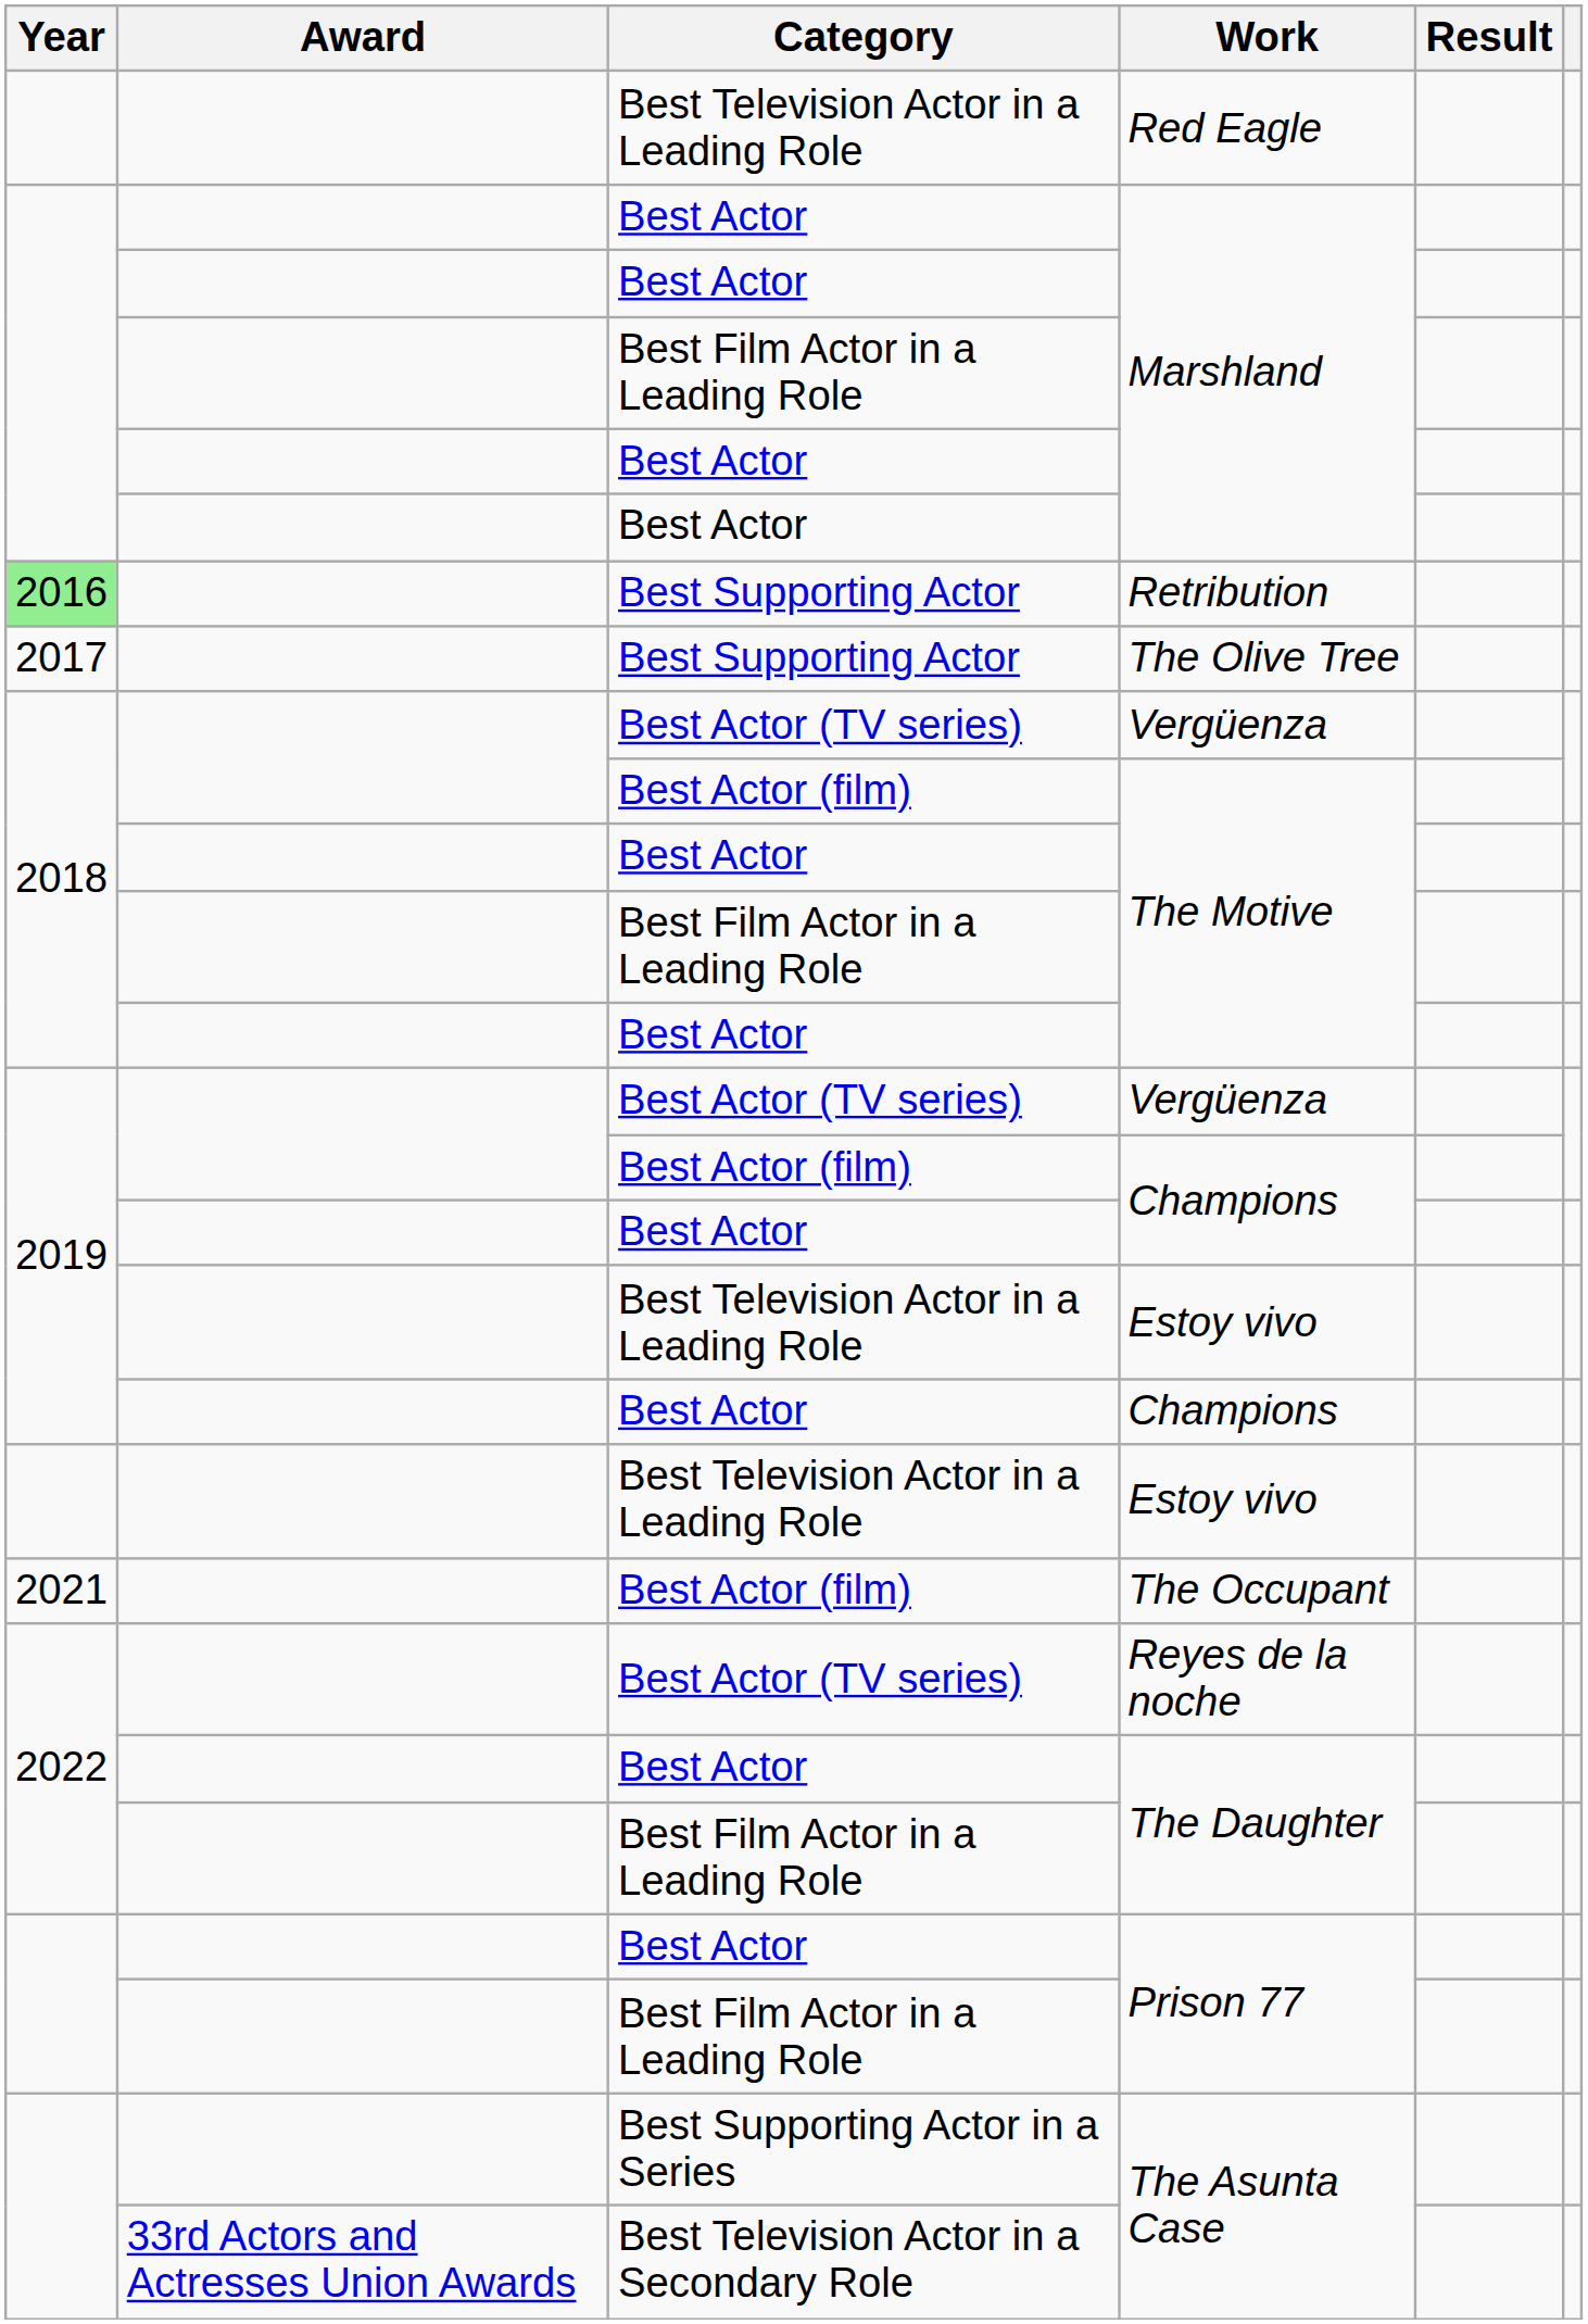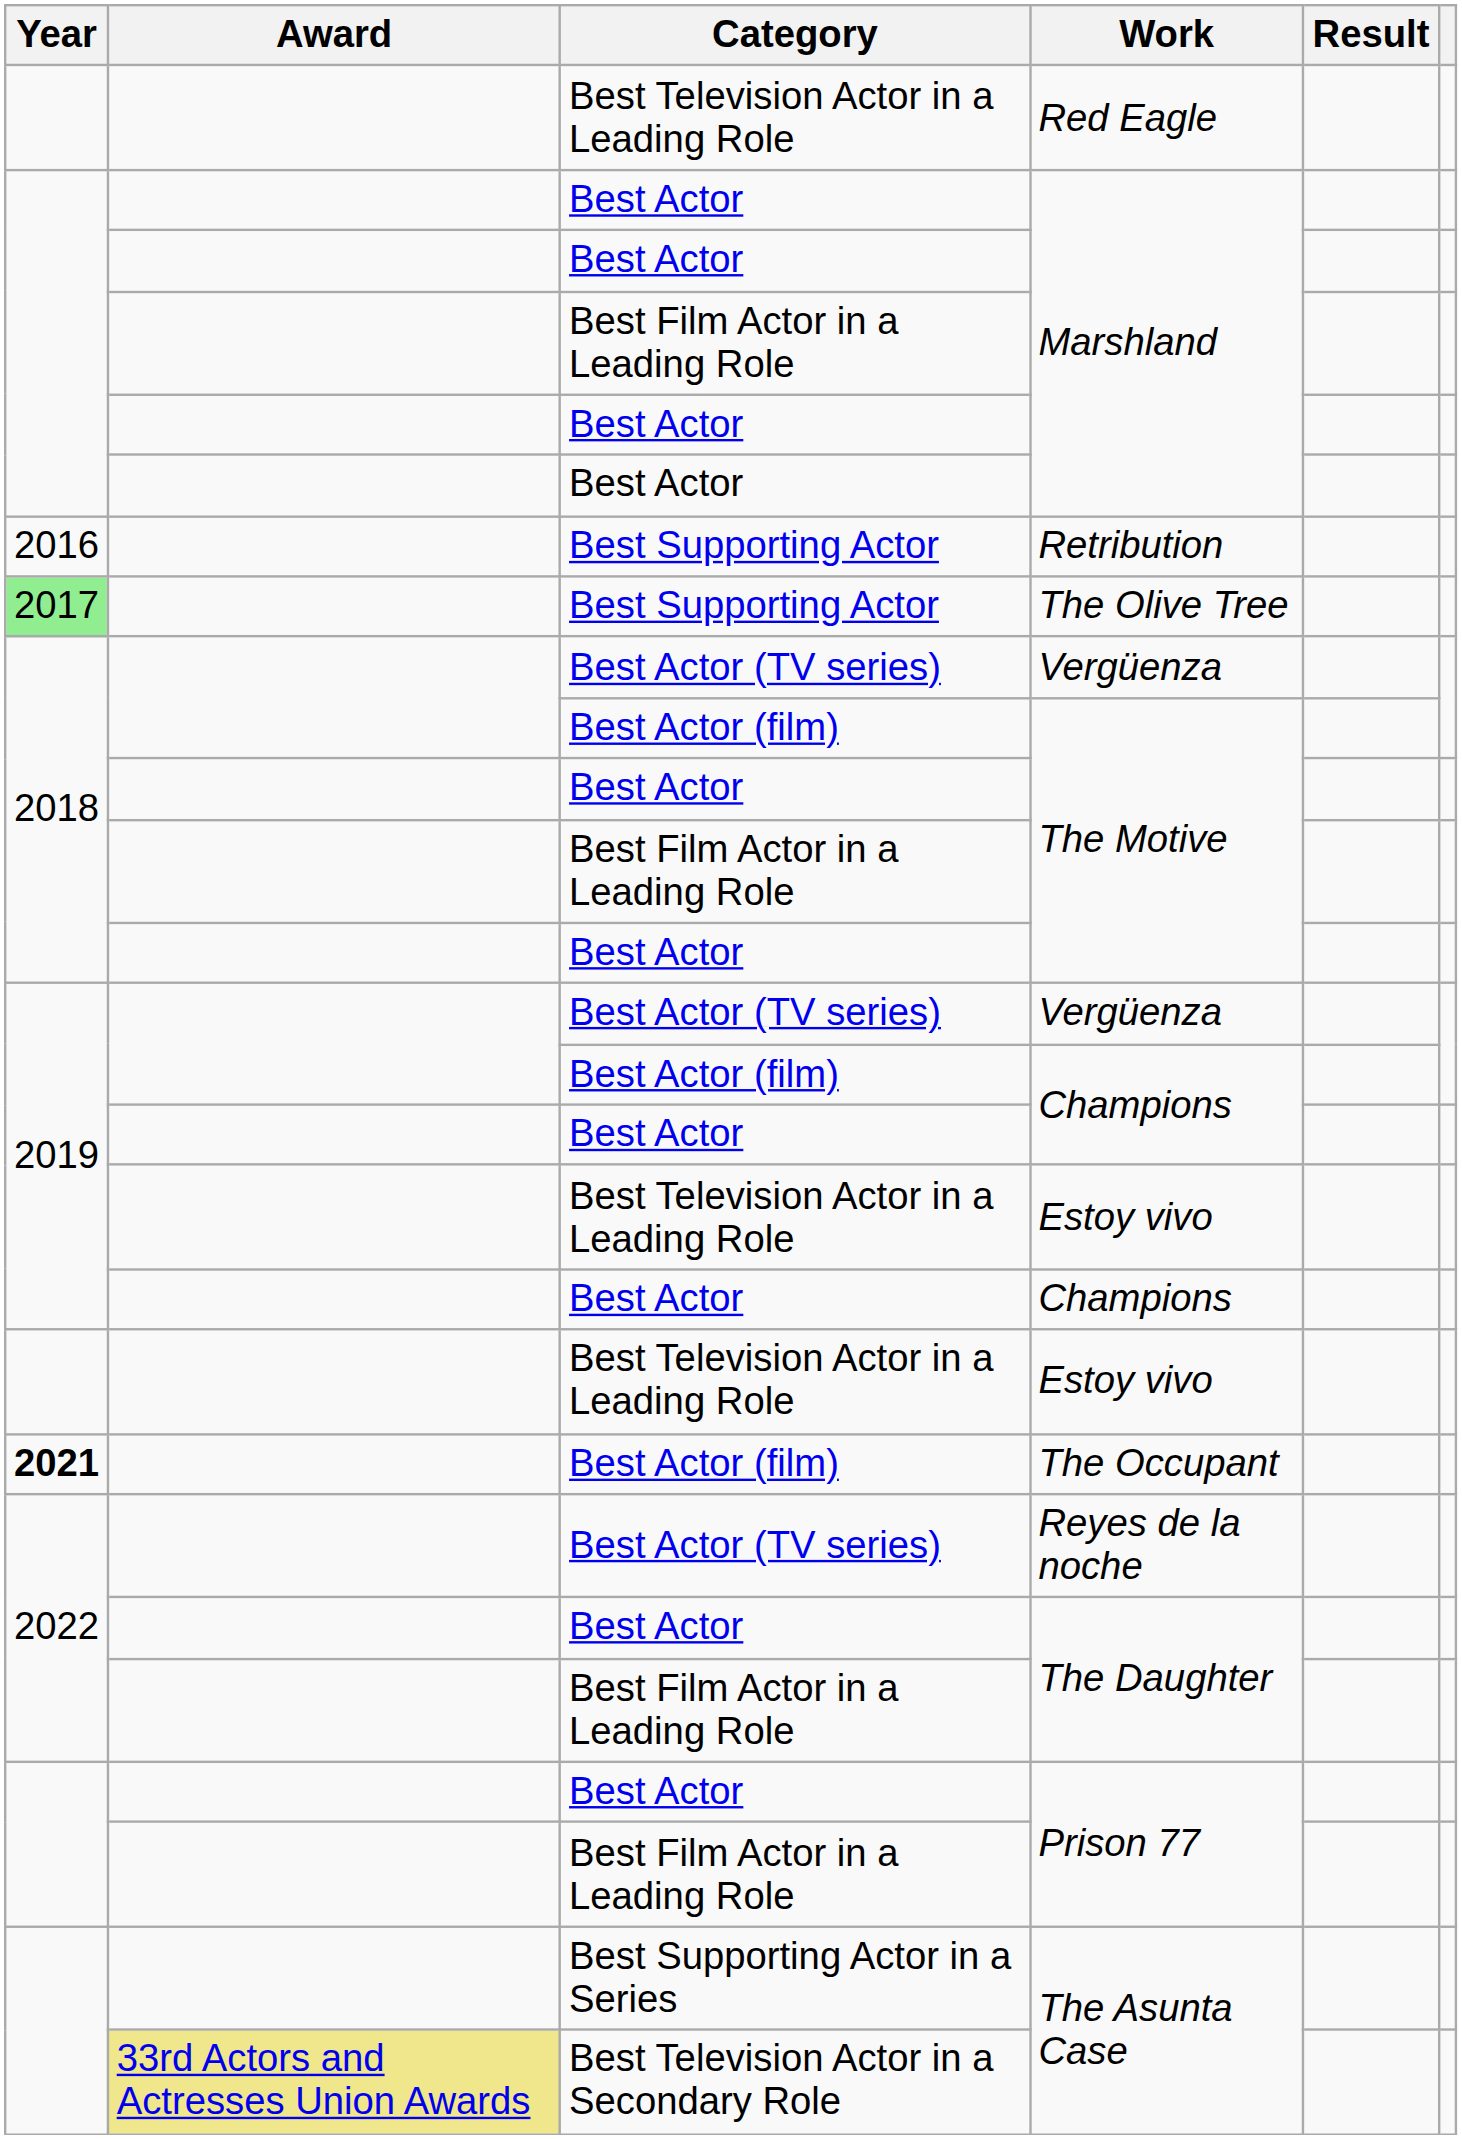Retribution | Year: lightgreen background -> no background
The Olive Tree | Year: no background -> lightgreen background
The Occupant | Year: normal -> bold
Best Television Actor in a Secondary Role / The Asunta Case | Award: no background -> khaki background
